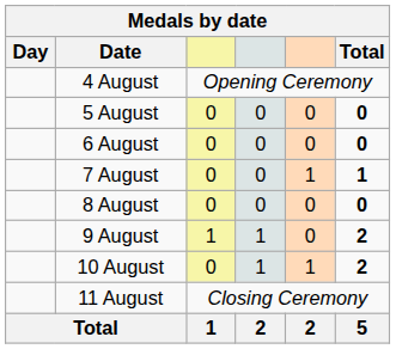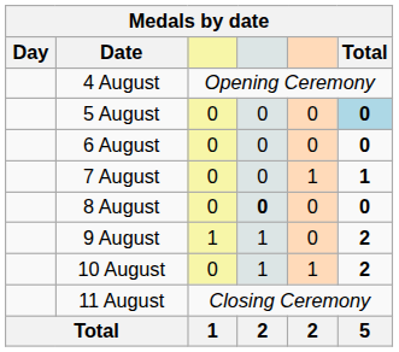5 August | Total: no background -> lightblue background
8 August | column 4: normal -> bold
